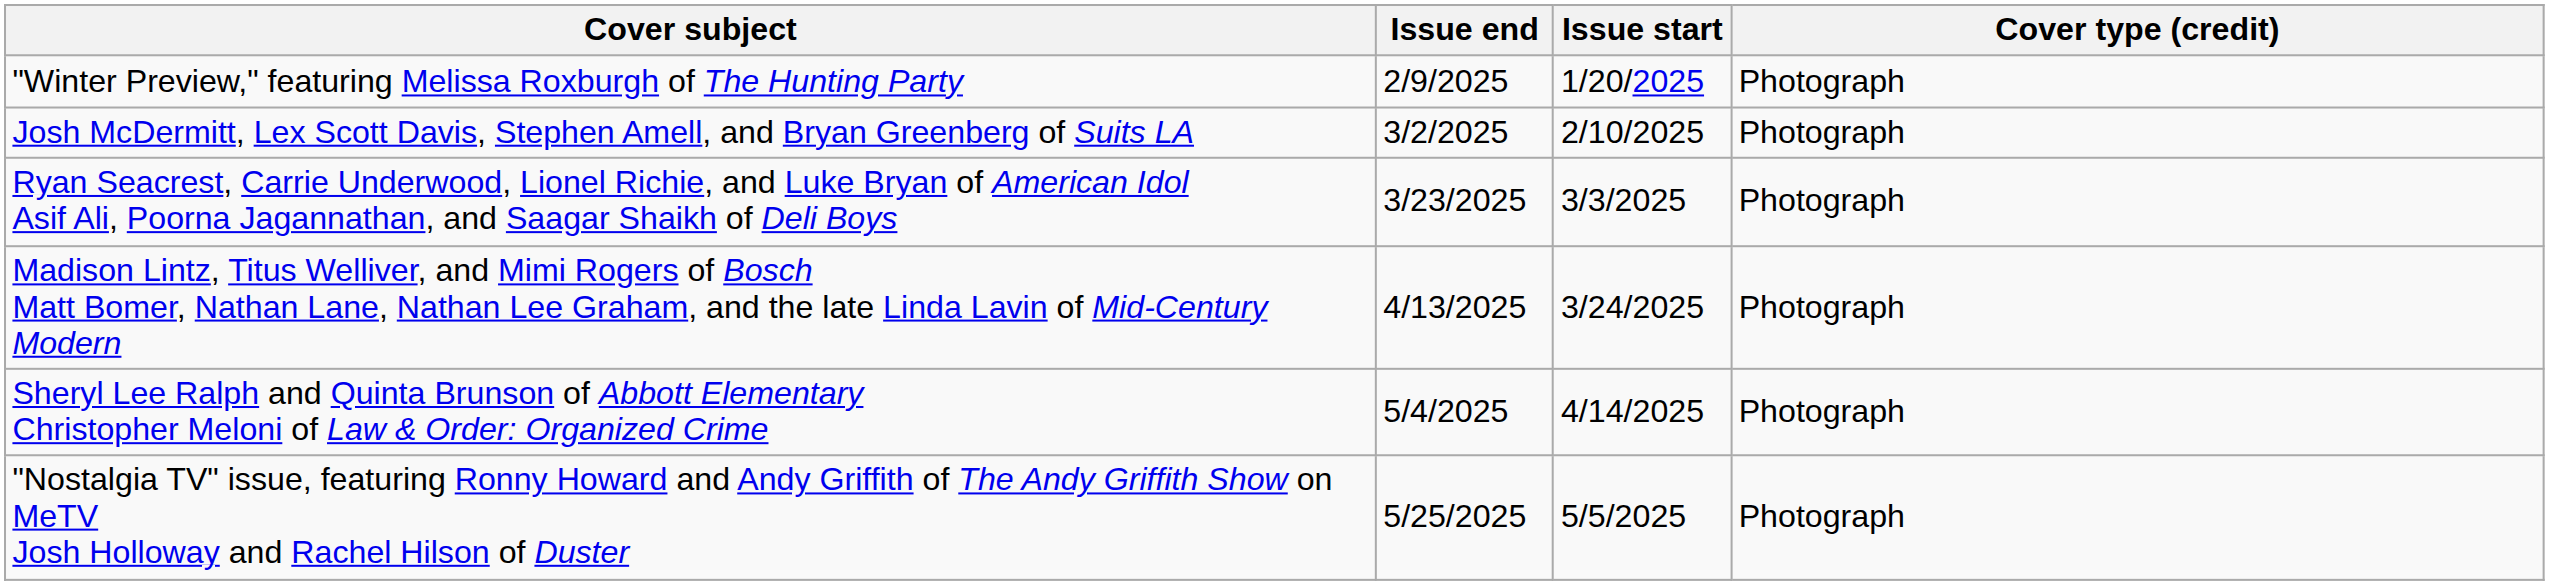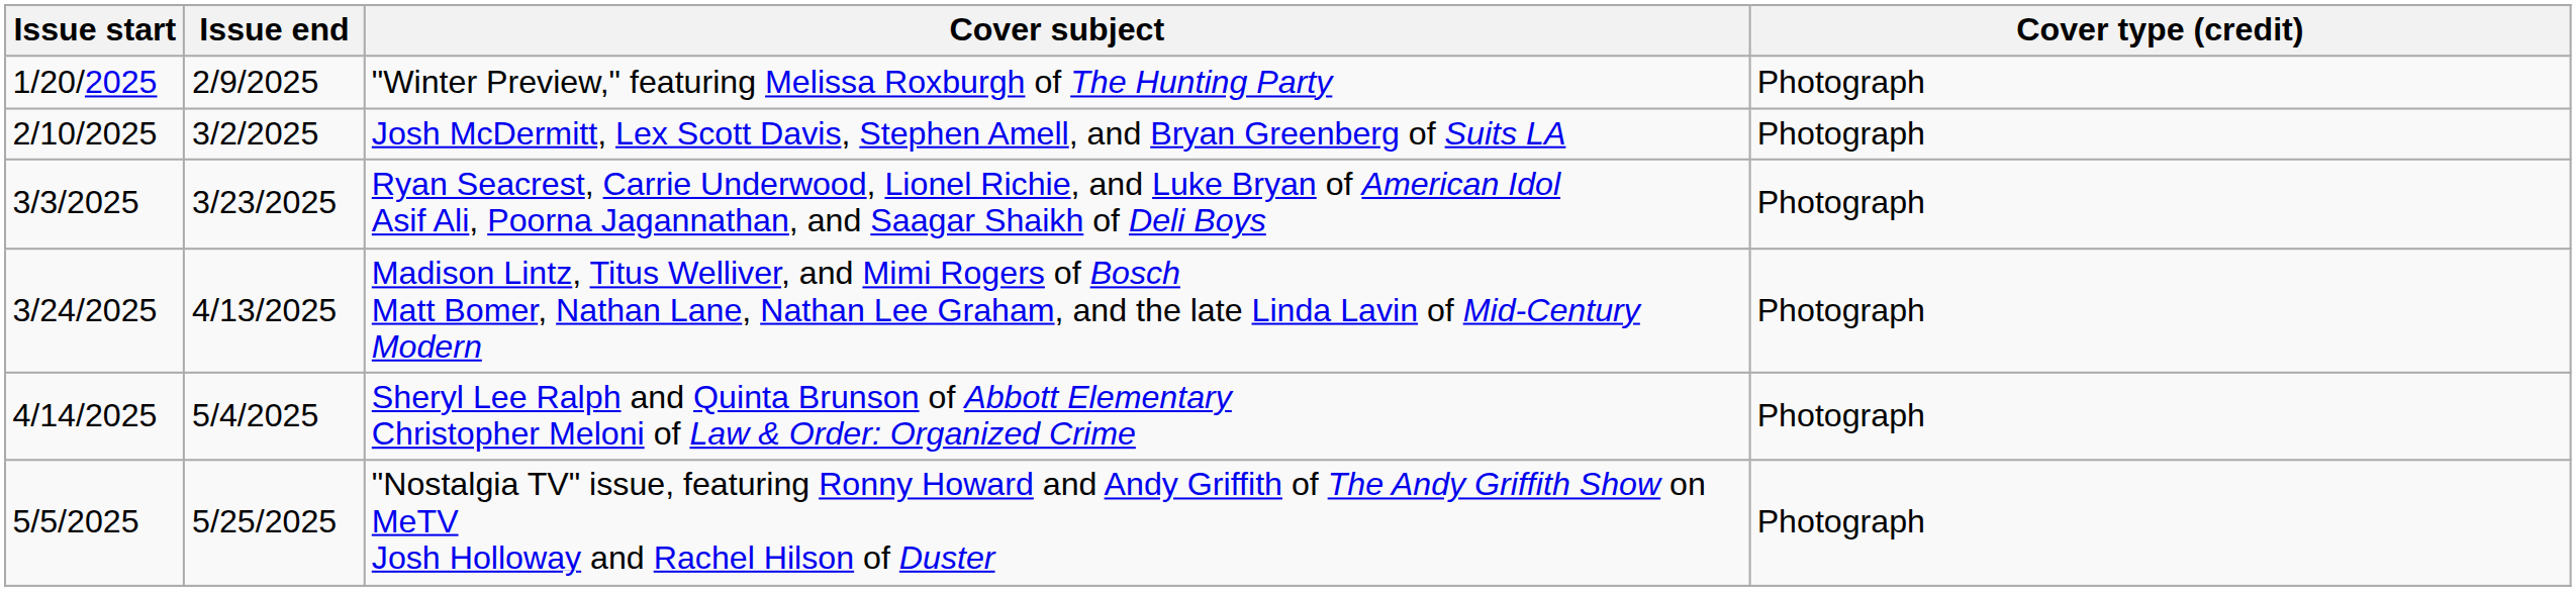columns swapped: Issue start <-> Cover subject
